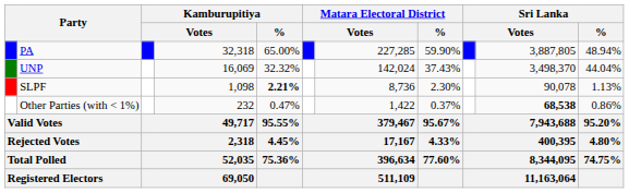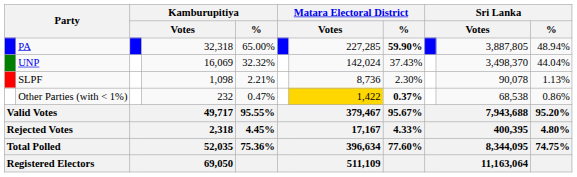PA | Matara Electoral District / %: normal -> bold
SLPF | Kamburupitiya / %: bold -> normal
Other Parties (with < 1%) | column 7: no background -> gold background
Other Parties (with < 1%) | Matara Electoral District / %: normal -> bold
Other Parties (with < 1%) | column 10: bold -> normal
